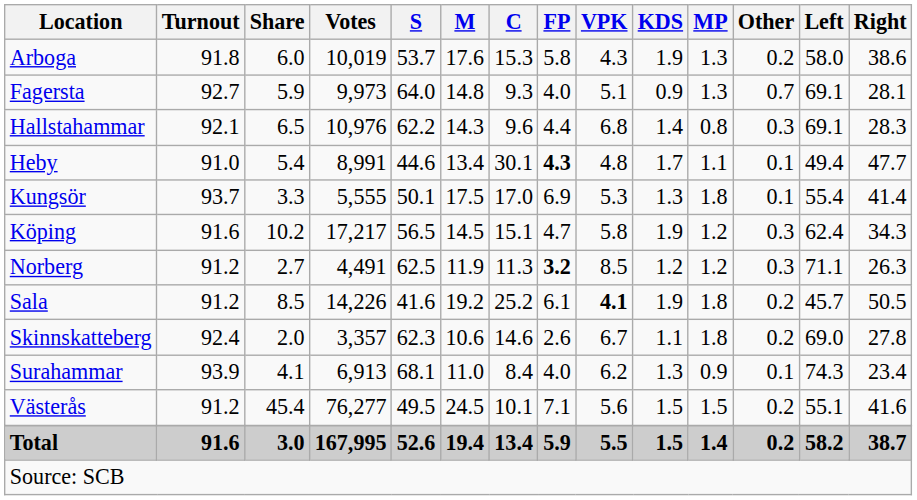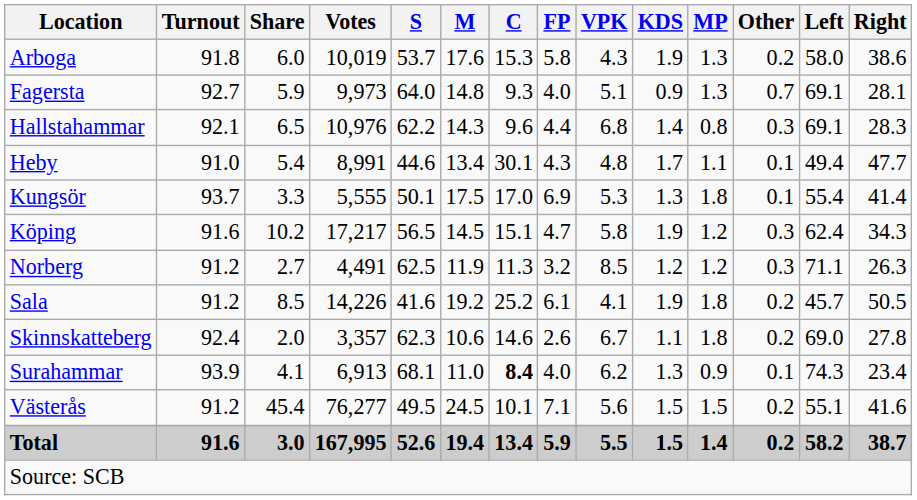Heby | FP: bold -> normal
Norberg | FP: bold -> normal
Sala | VPK: bold -> normal
Surahammar | C: normal -> bold
